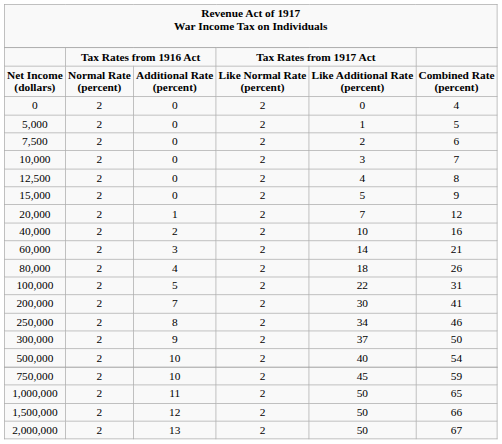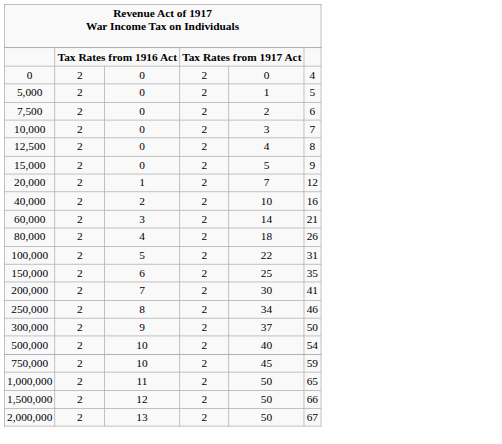- row: Net Income (dollars) | Normal Rate (percent) | Additional Rate (percent) | Like Normal Rate (percent) | Like Additional Rate (percent) | Combined Rate (percent)
+ row: 150,000 | 2 | 6 | 2 | 25 | 35
